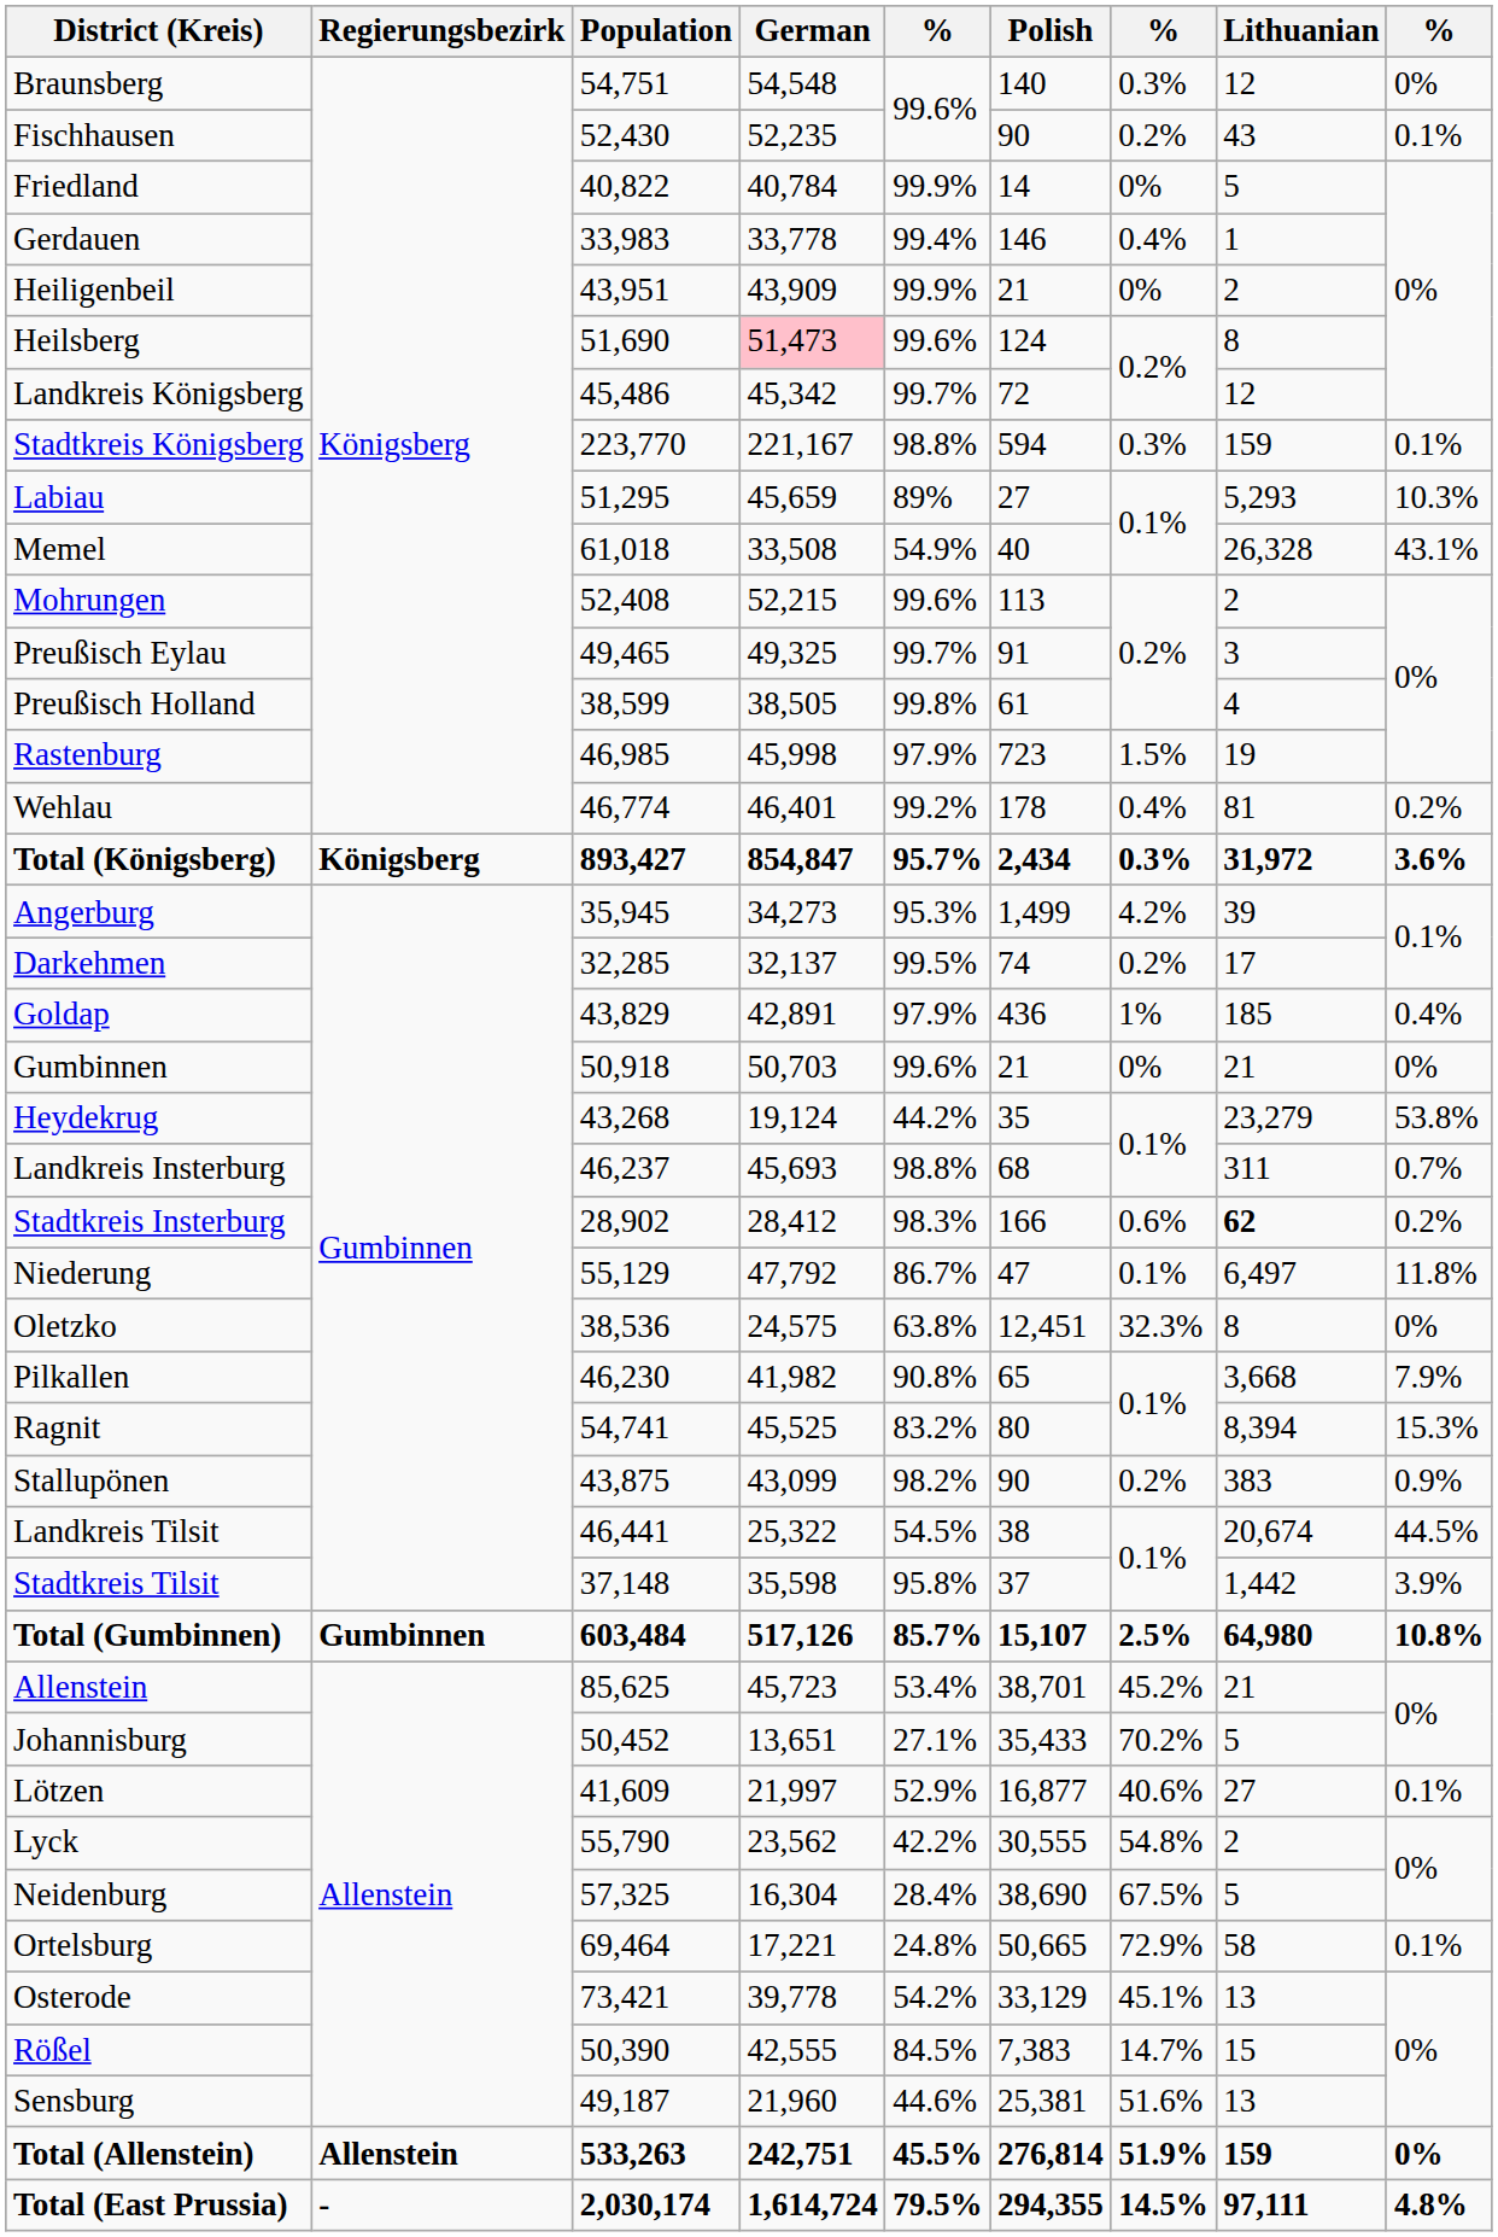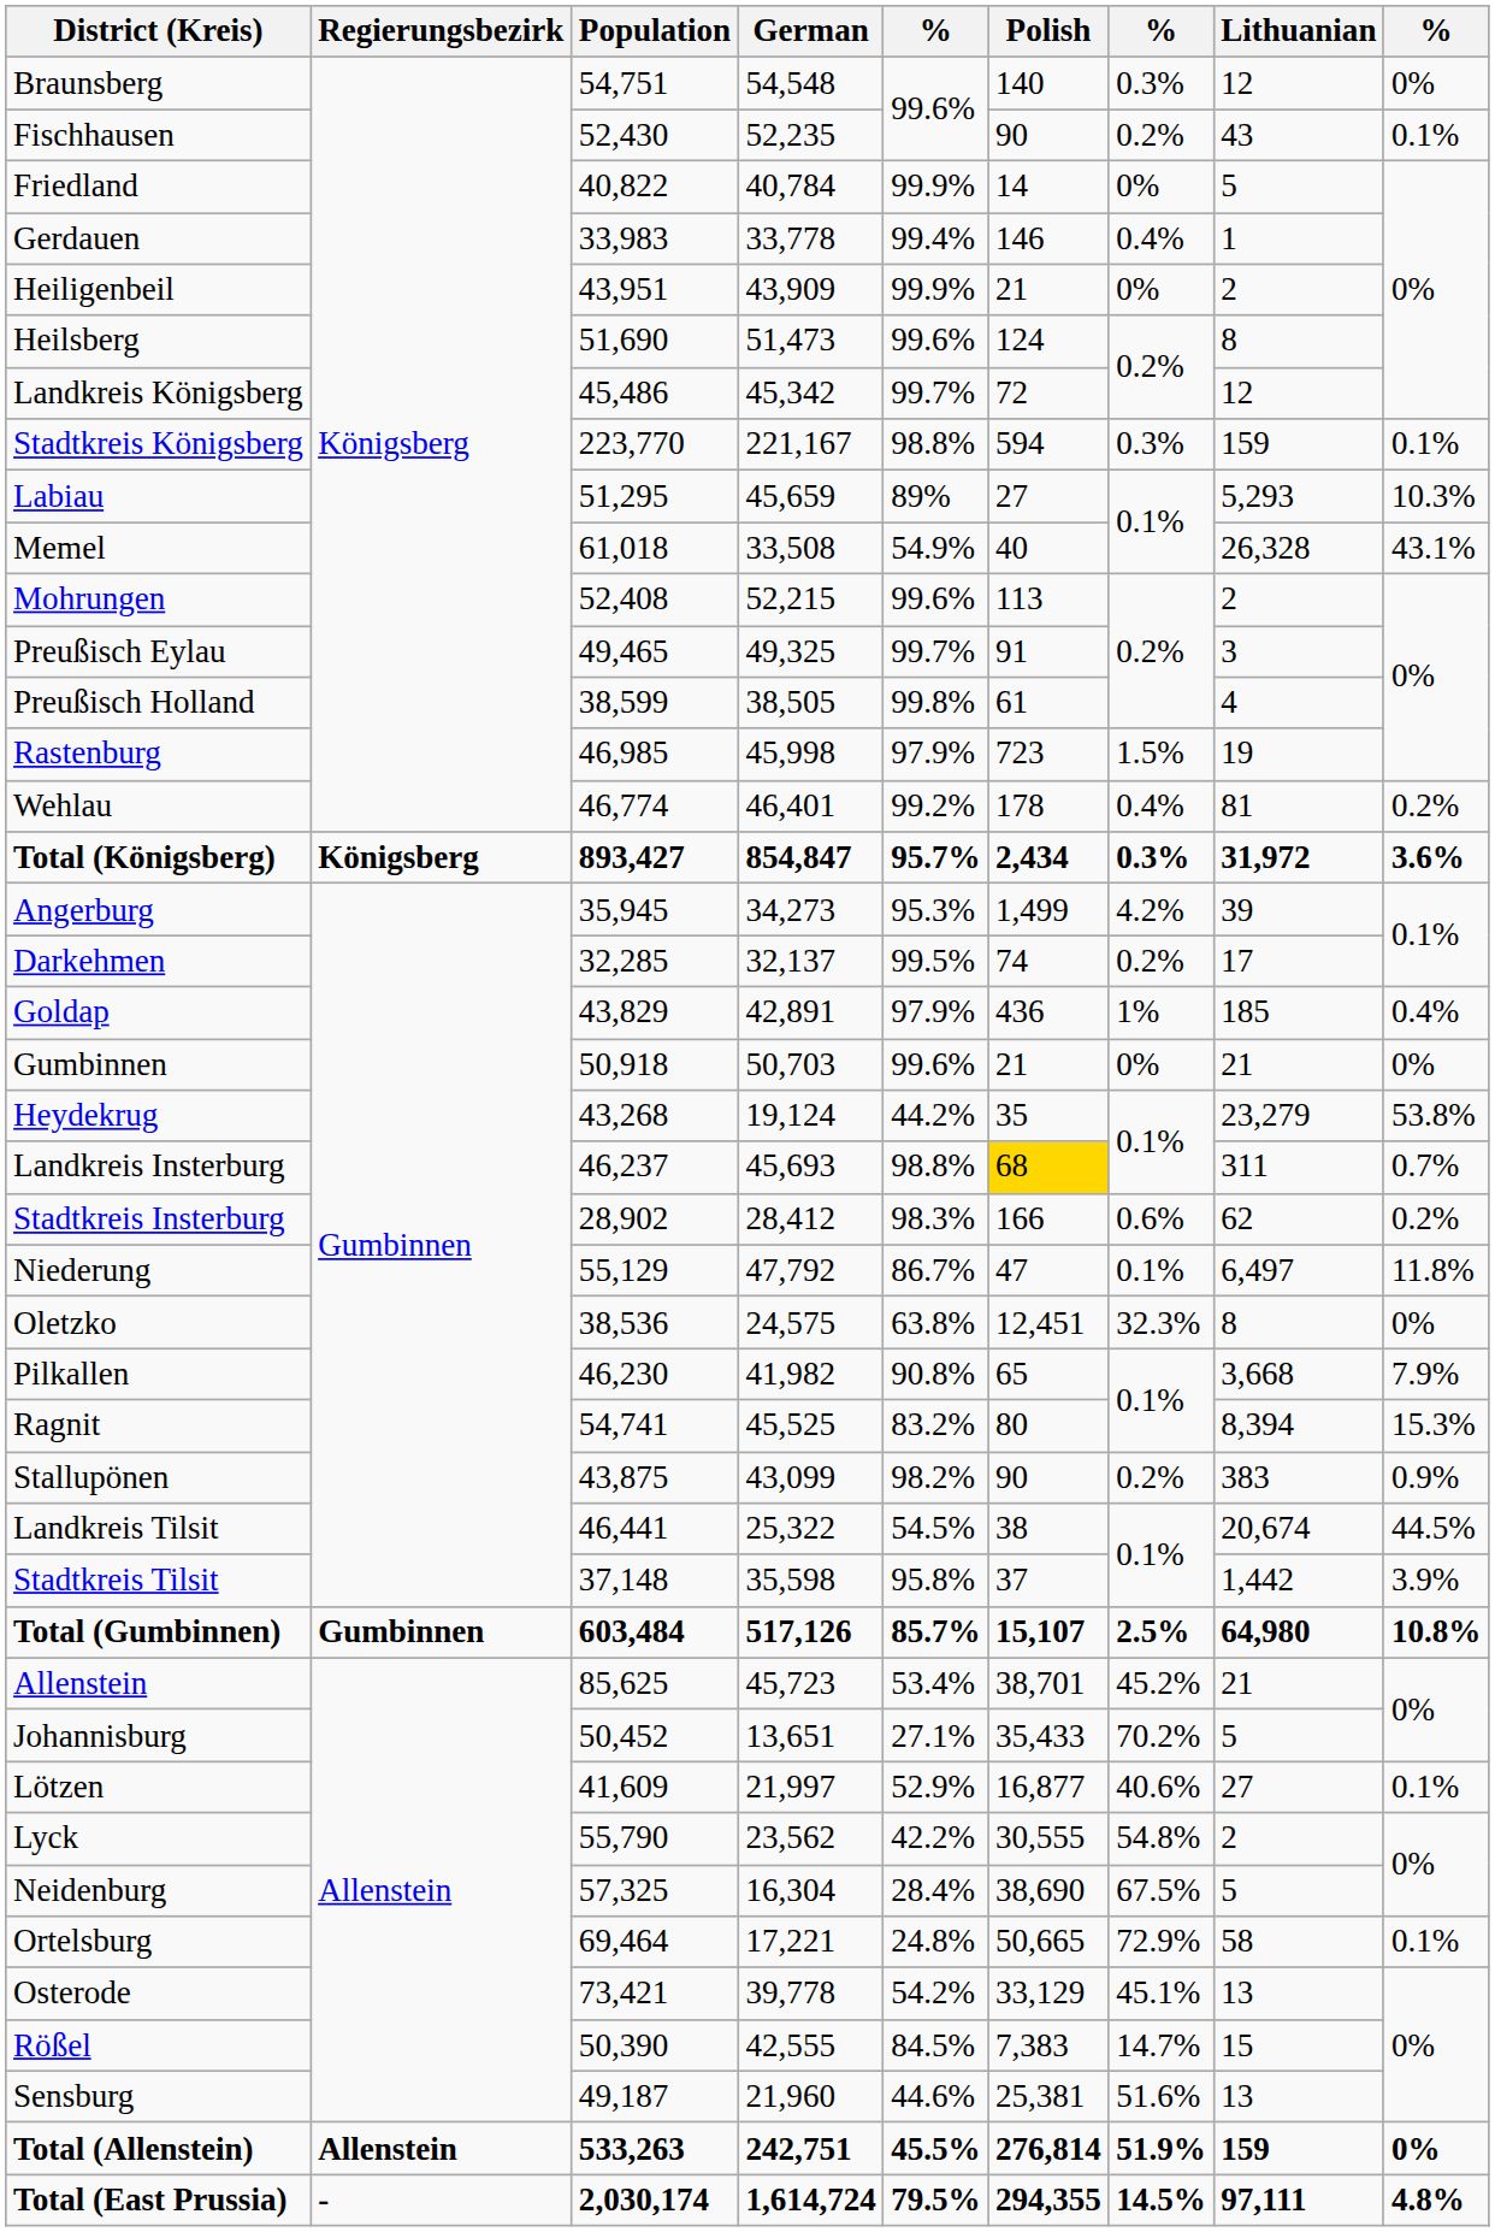Heilsberg | German: pink background -> no background
Landkreis Insterburg | Polish: no background -> gold background
Stadtkreis Insterburg | Lithuanian: bold -> normal
